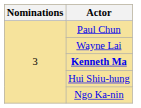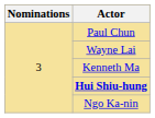Kenneth Ma | Actor: bold -> normal
Hui Shiu-hung | Actor: normal -> bold
